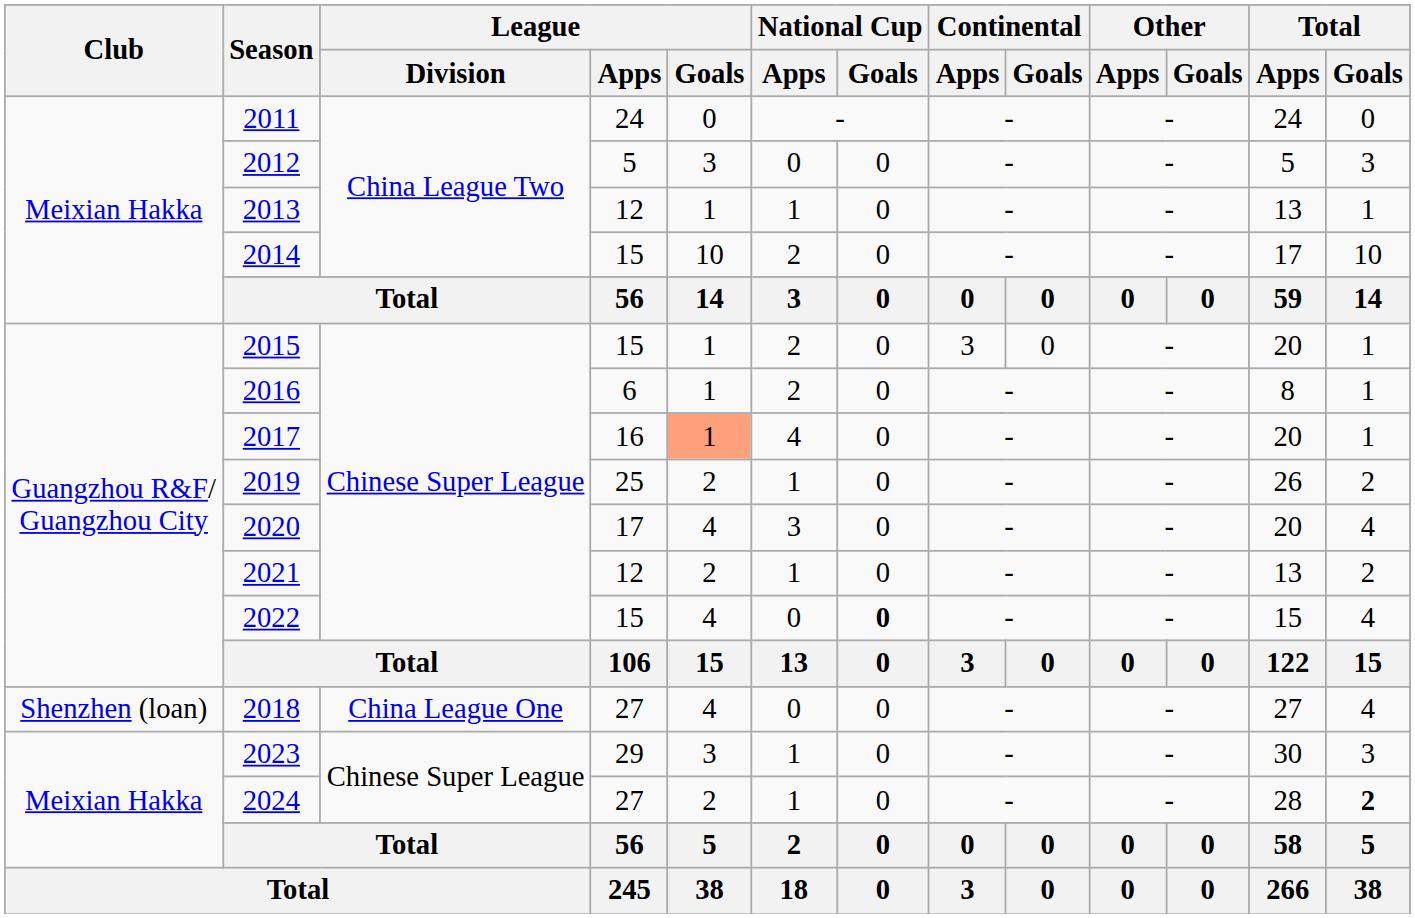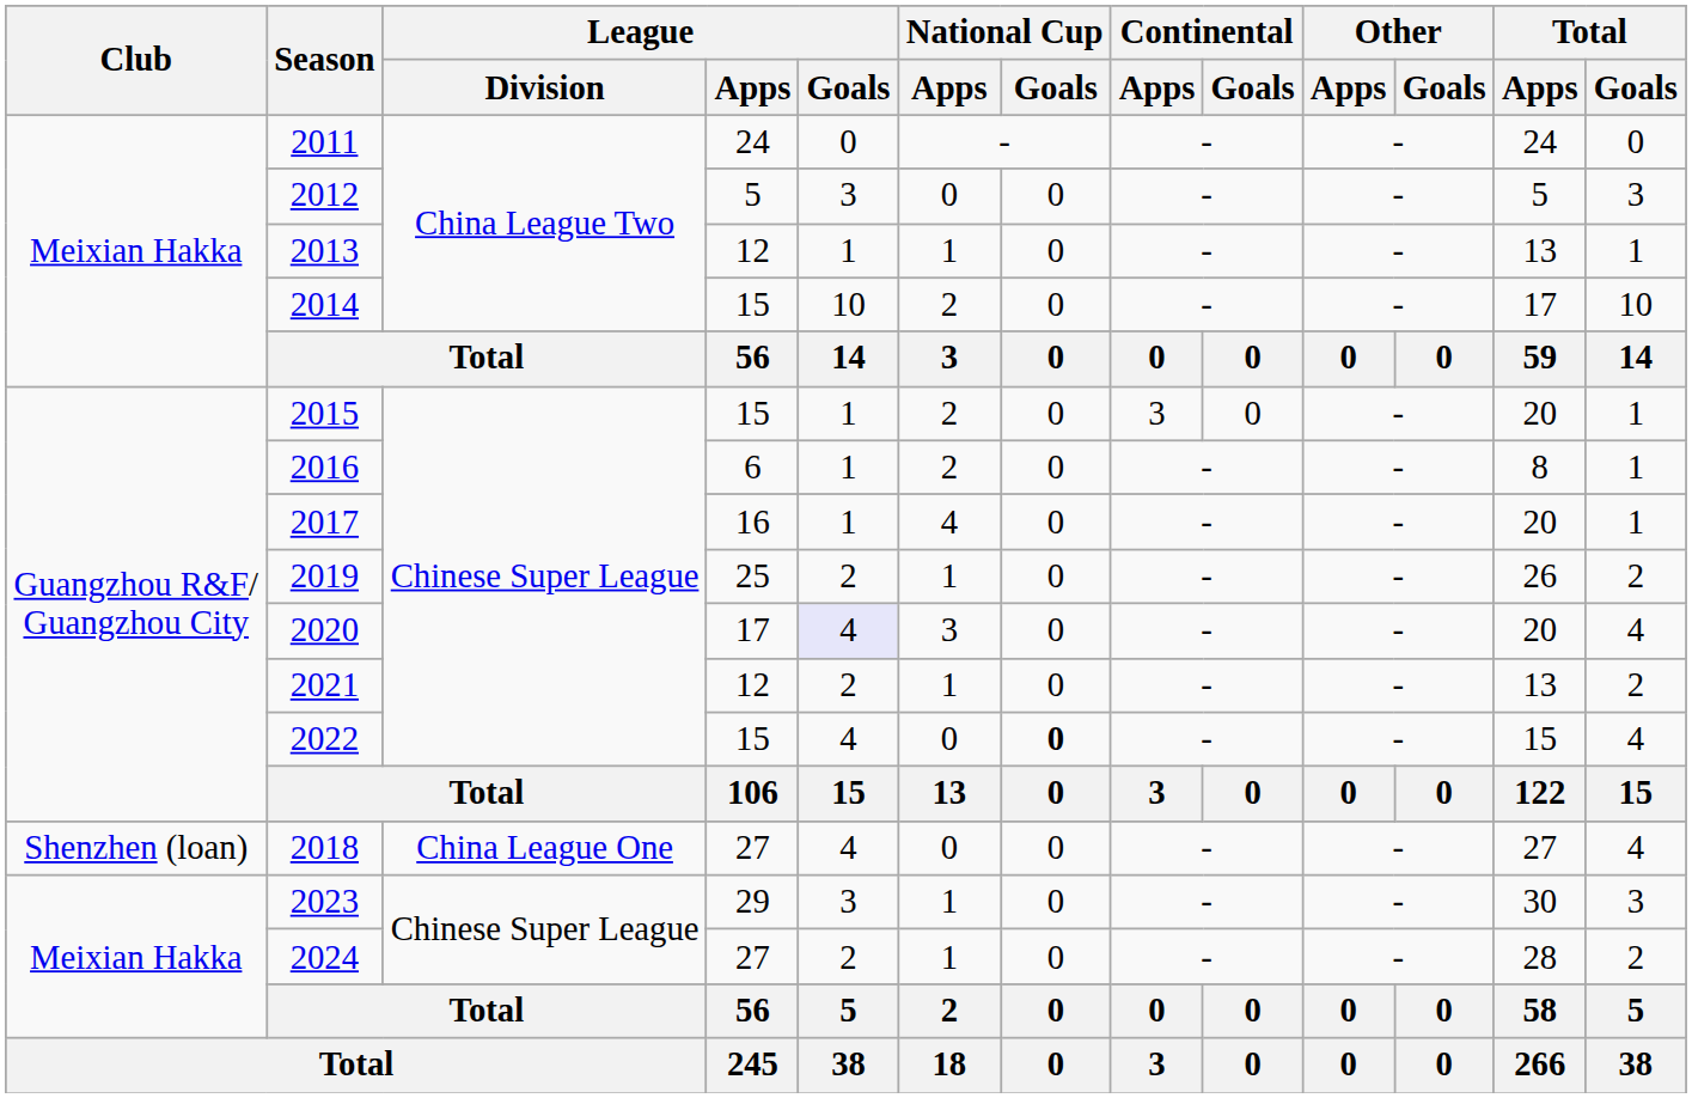2017 | League / Goals: lightsalmon background -> no background
2020 | League / Goals: no background -> lavender background
2024 | Total / Goals: bold -> normal
